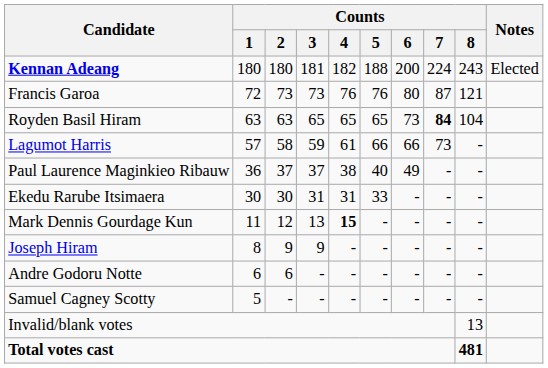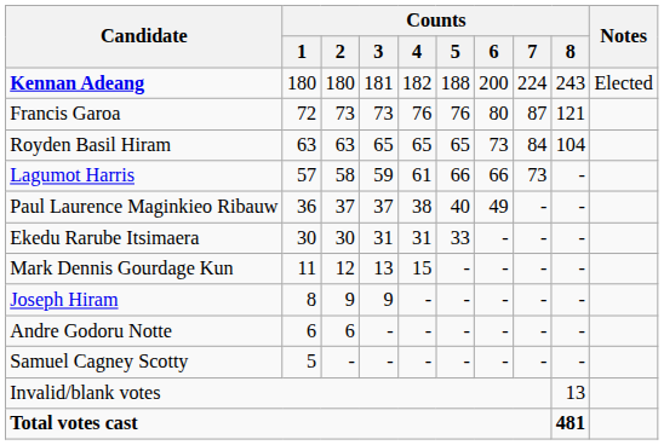Royden Basil Hiram | Counts / 7: bold -> normal
Mark Dennis Gourdage Kun | Counts / 4: bold -> normal
